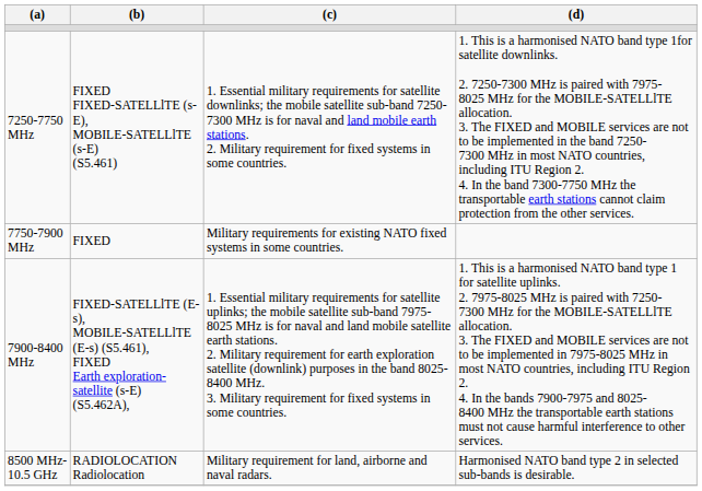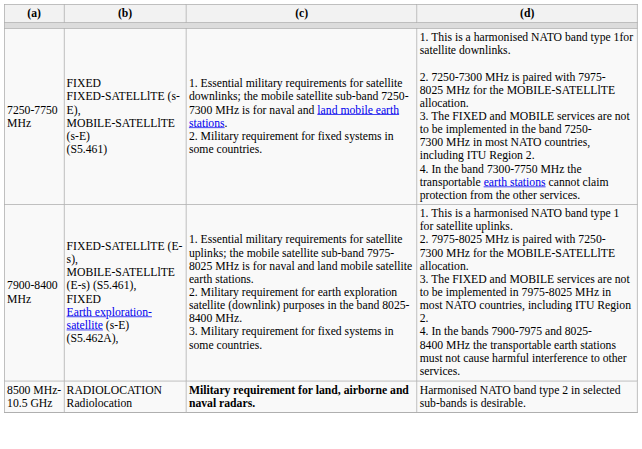- row: 7750-7900 MHz | FIXED | Military requirements for existing NATO fixed systems in some countries.
8500 MHz- 10.5 GHz | (c): normal -> bold
